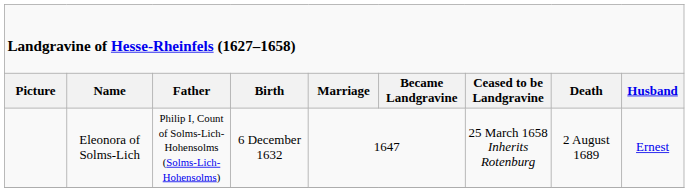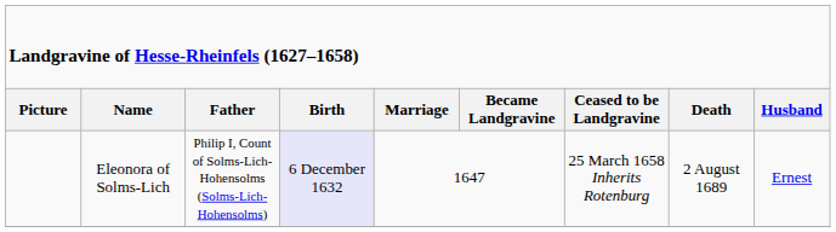Eleonora of Solms-Lich | column 4: no background -> lavender background
